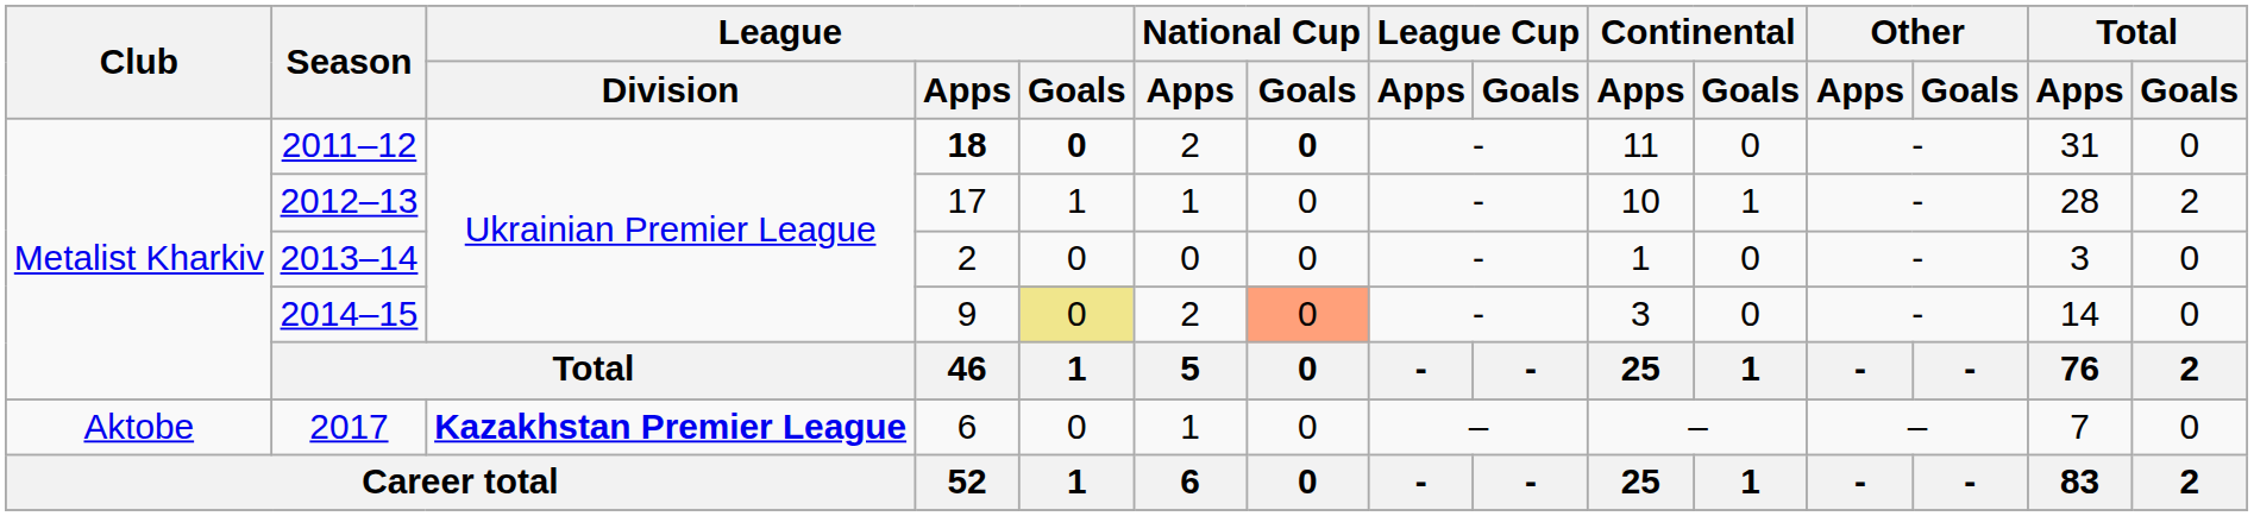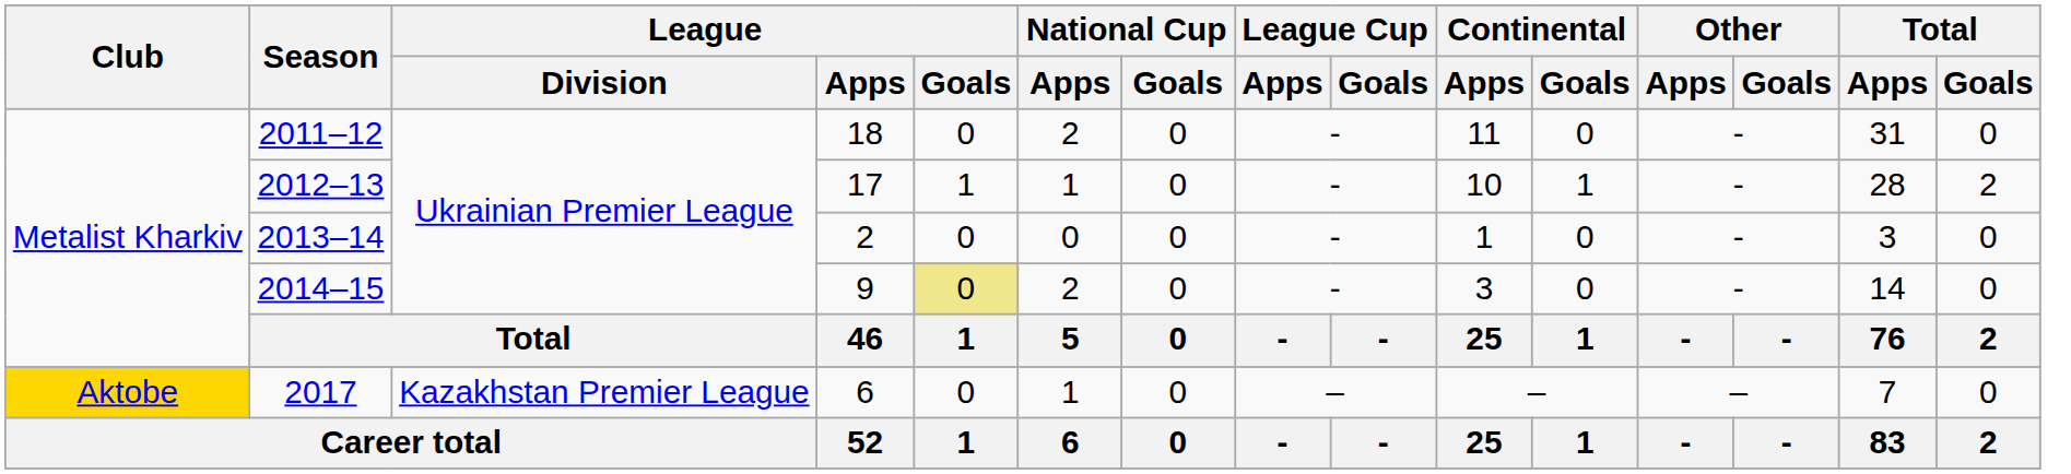2011–12 | League / Apps: bold -> normal
2011–12 | League / Goals: bold -> normal
2011–12 | National Cup / Goals: bold -> normal
2014–15 | National Cup / Goals: lightsalmon background -> no background
2017 | Club: no background -> gold background
2017 | League / Division: bold -> normal
